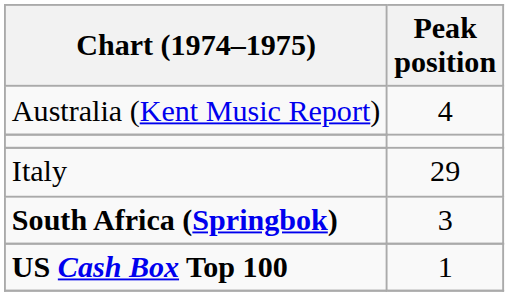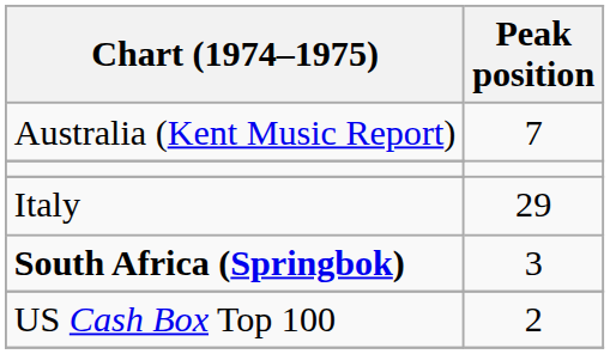row 2 | Peak position: 4 -> 7
row 6 | Chart (1974–1975): bold -> normal
row 6 | Peak position: 1 -> 2
